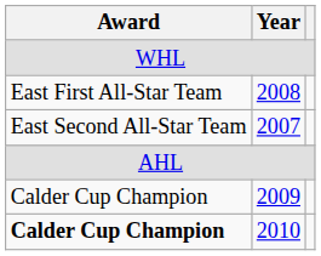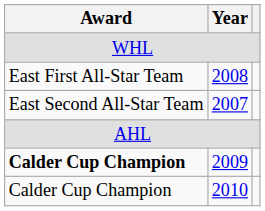2009 | Award: normal -> bold
2010 | Award: bold -> normal
